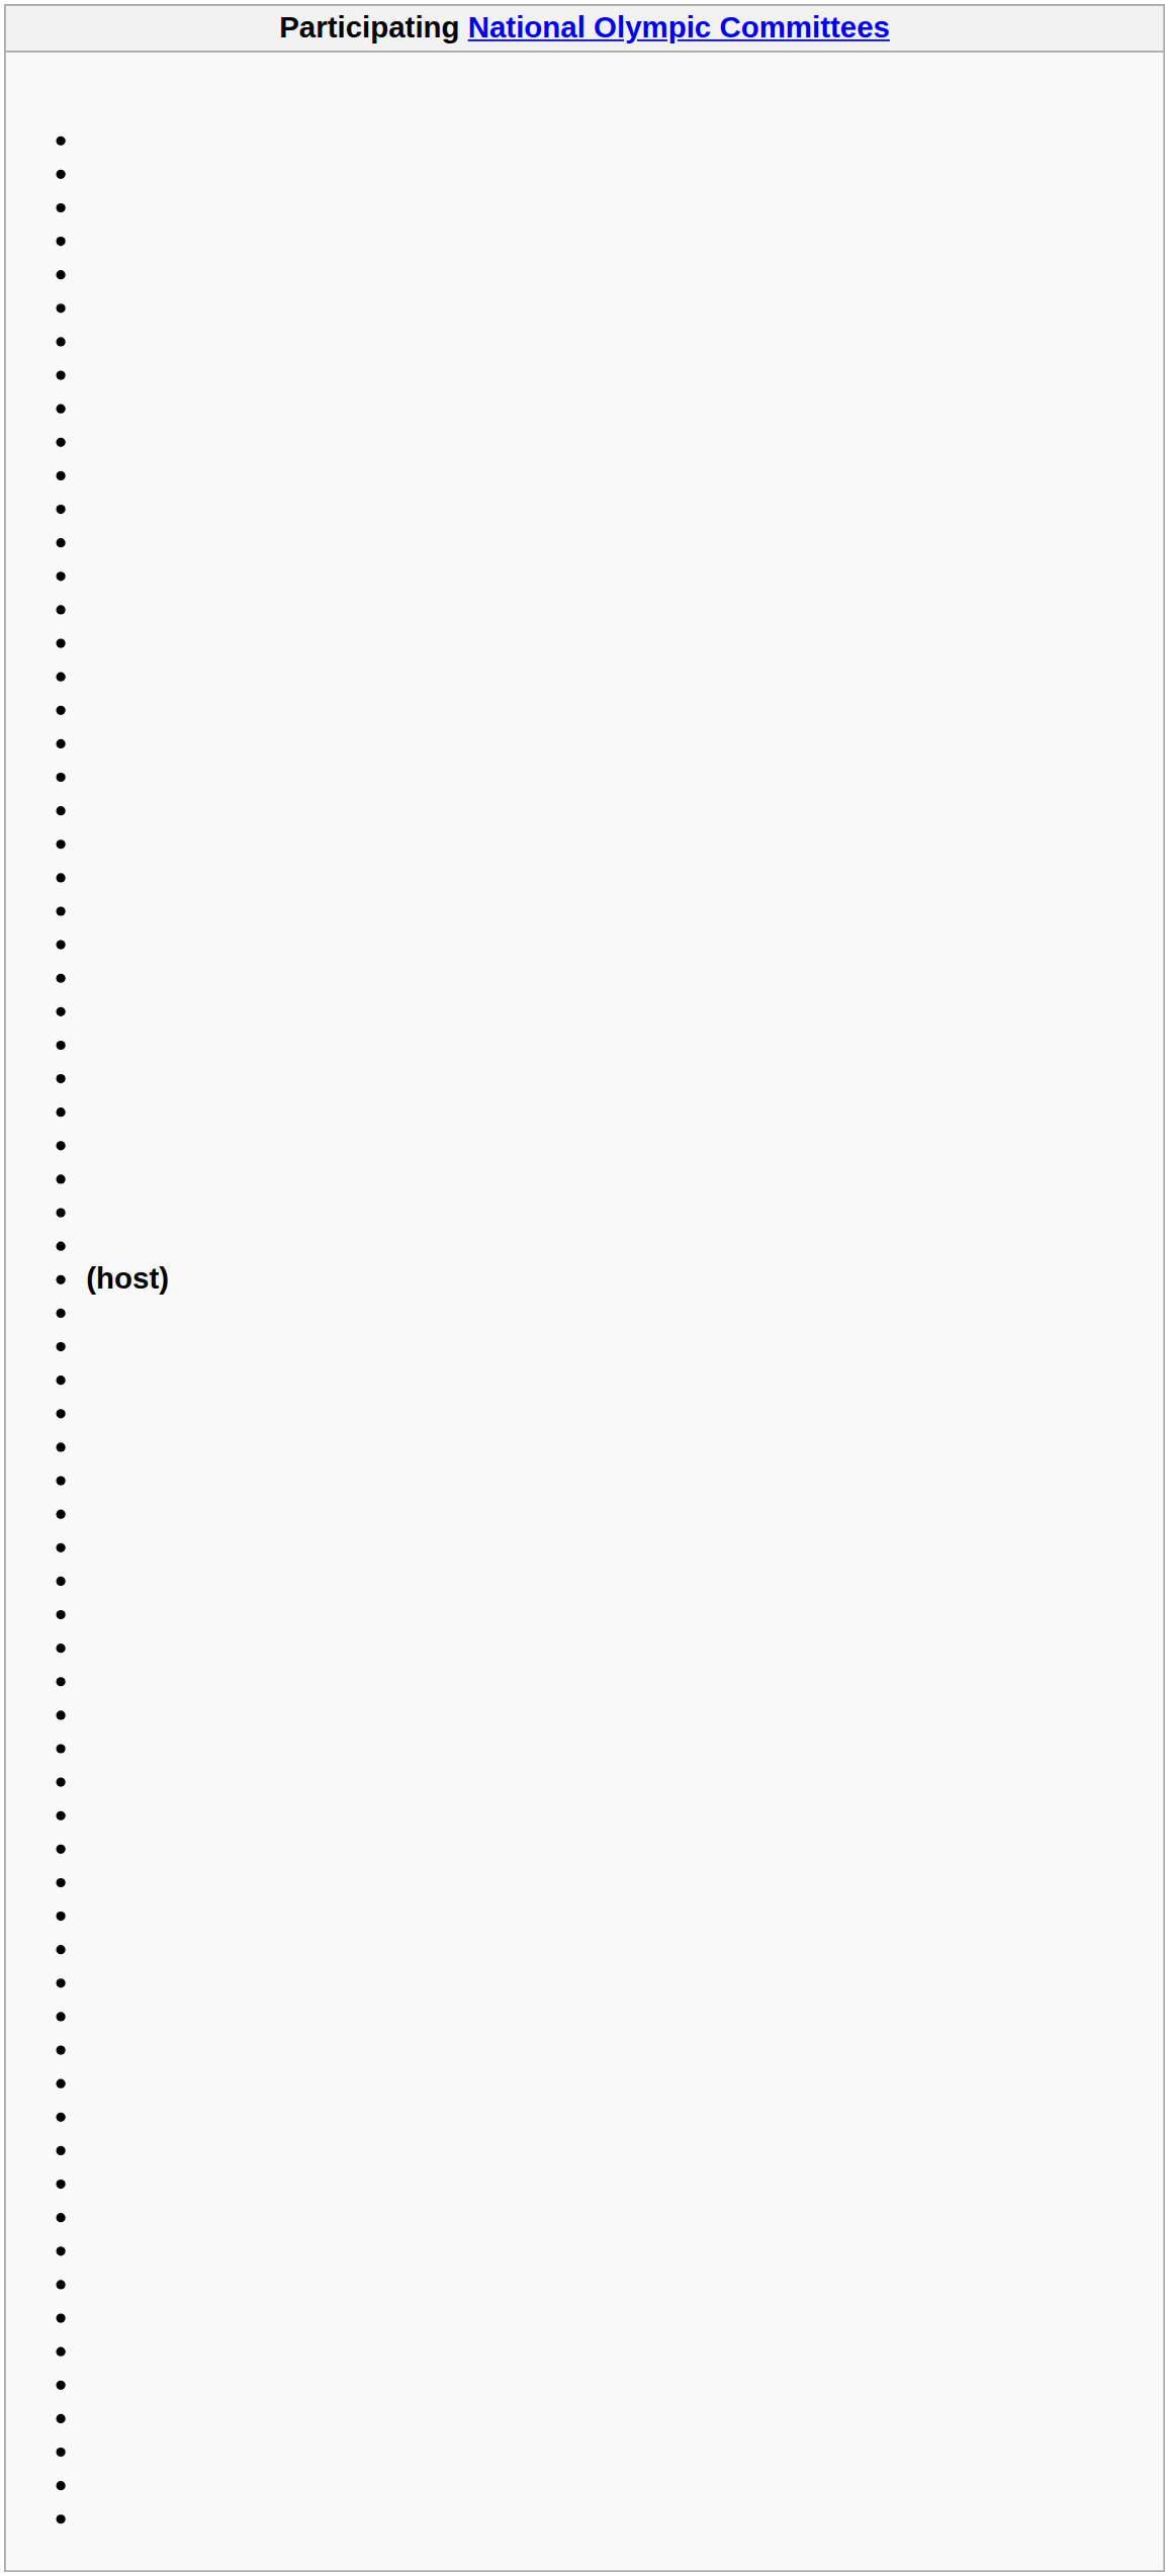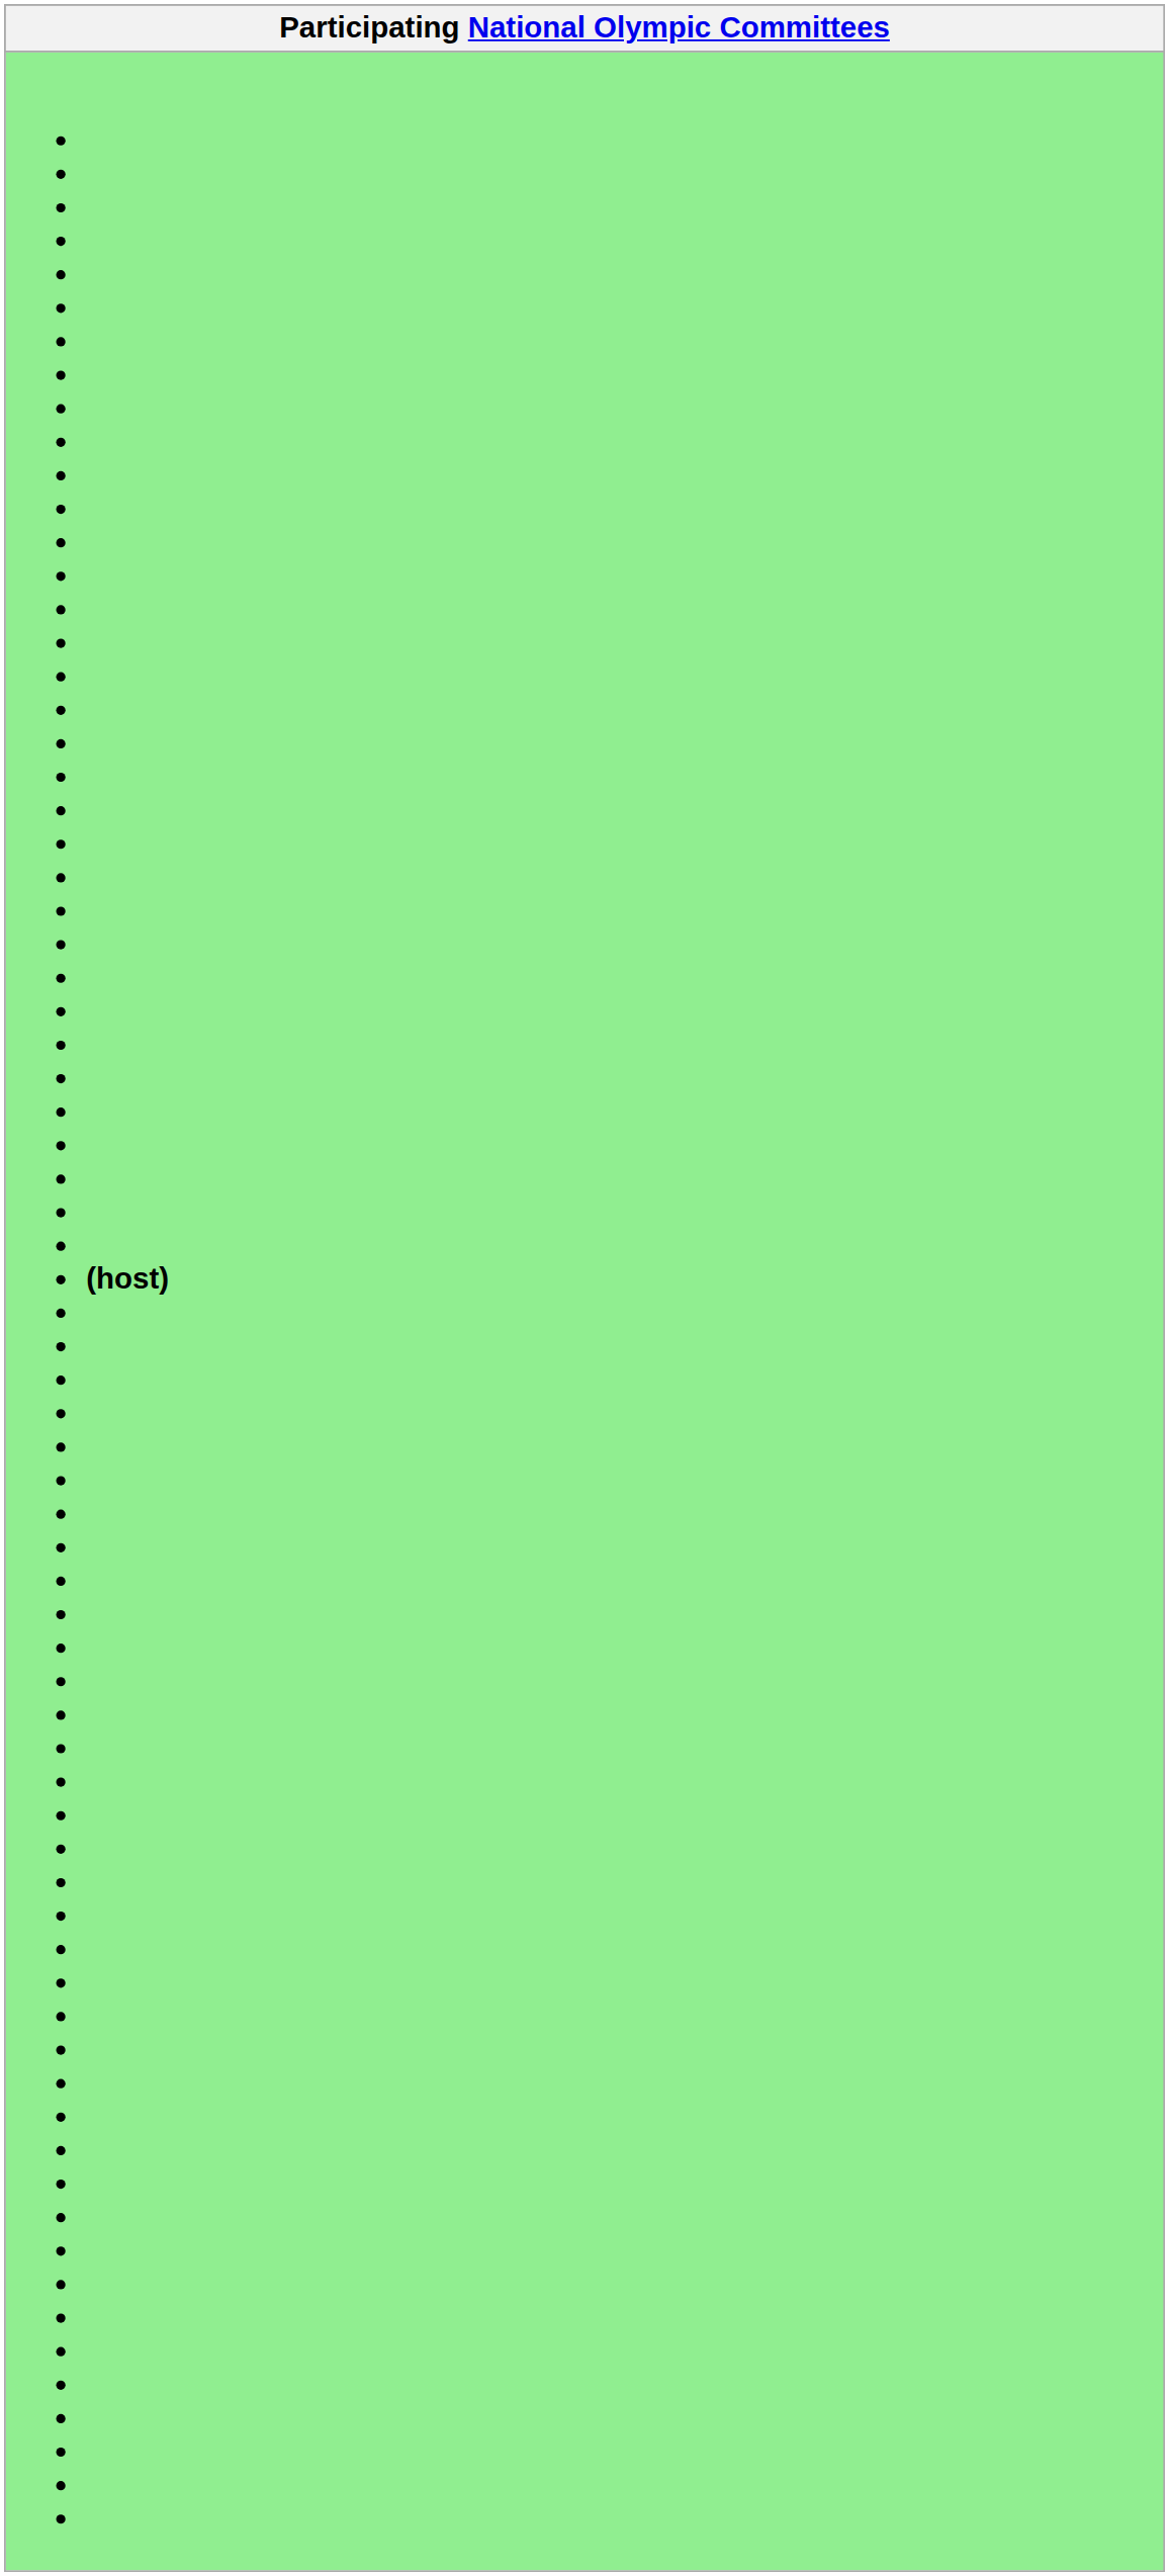row 2 | column 1: no background -> lightgreen background
